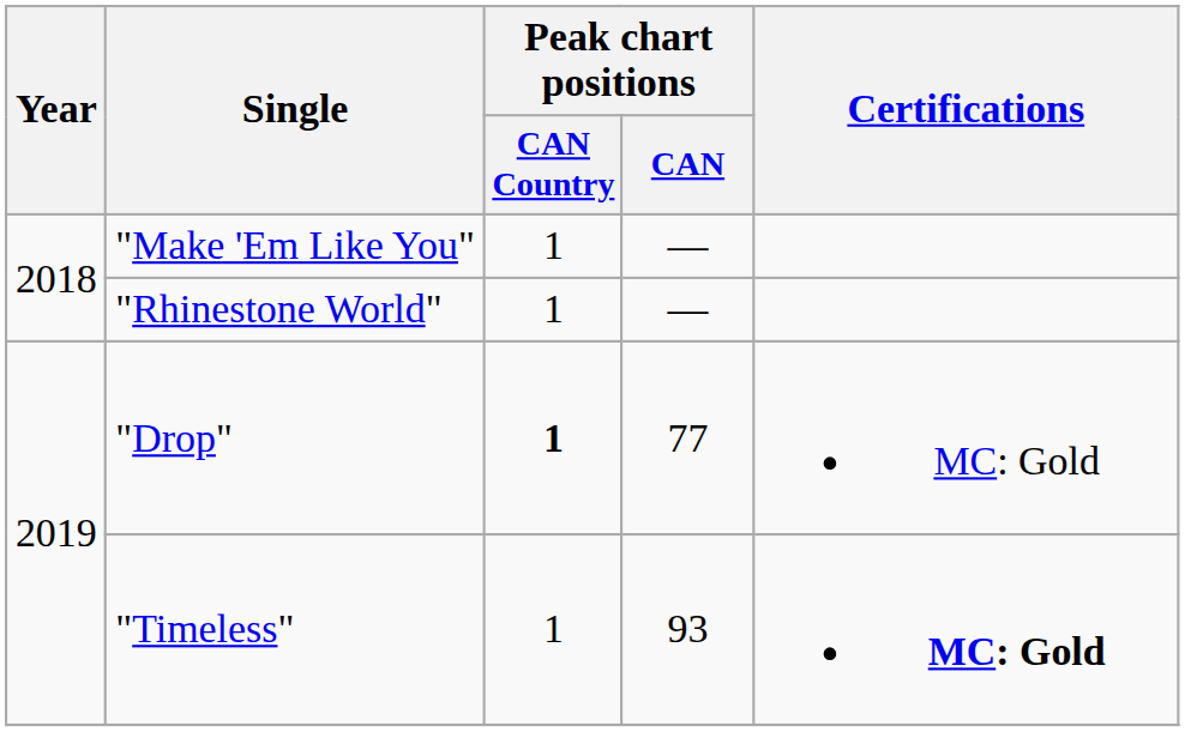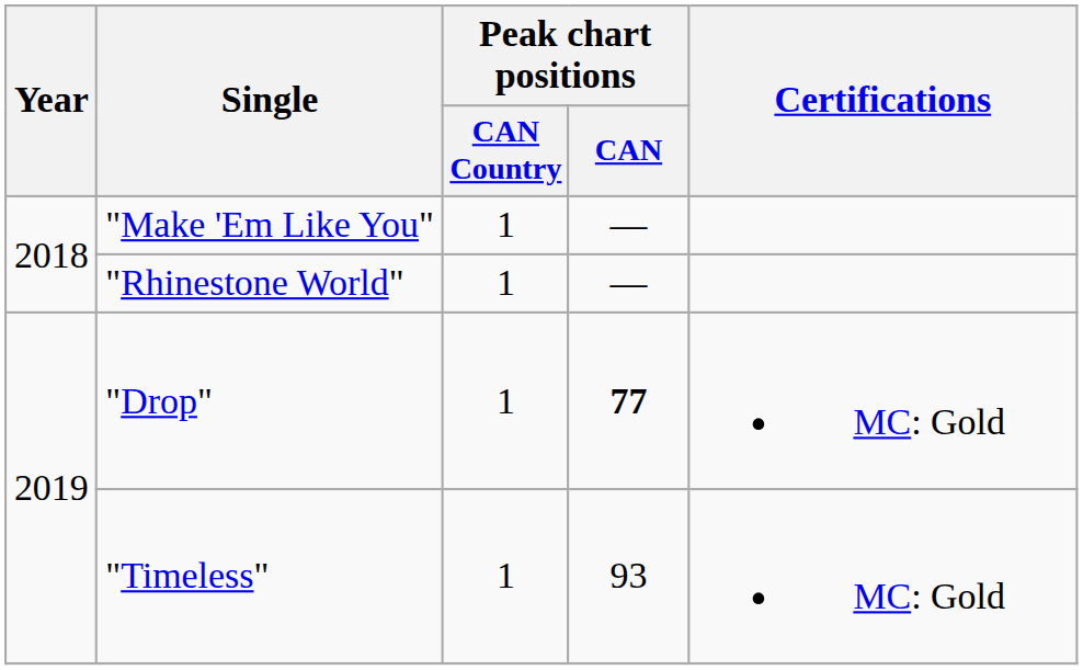"Drop" | Peak chart positions / CAN Country: bold -> normal
"Drop" | Peak chart positions / CAN: normal -> bold
"Timeless" | Certifications: bold -> normal
